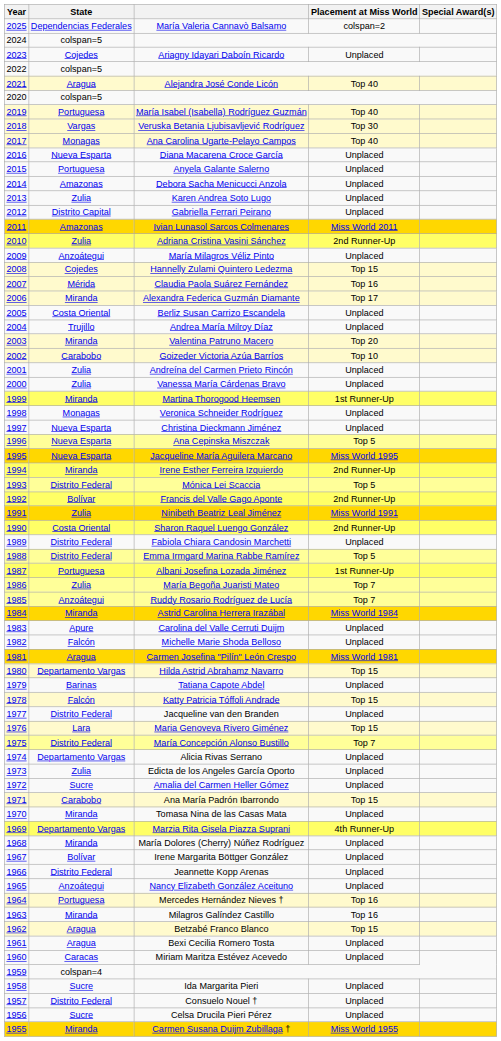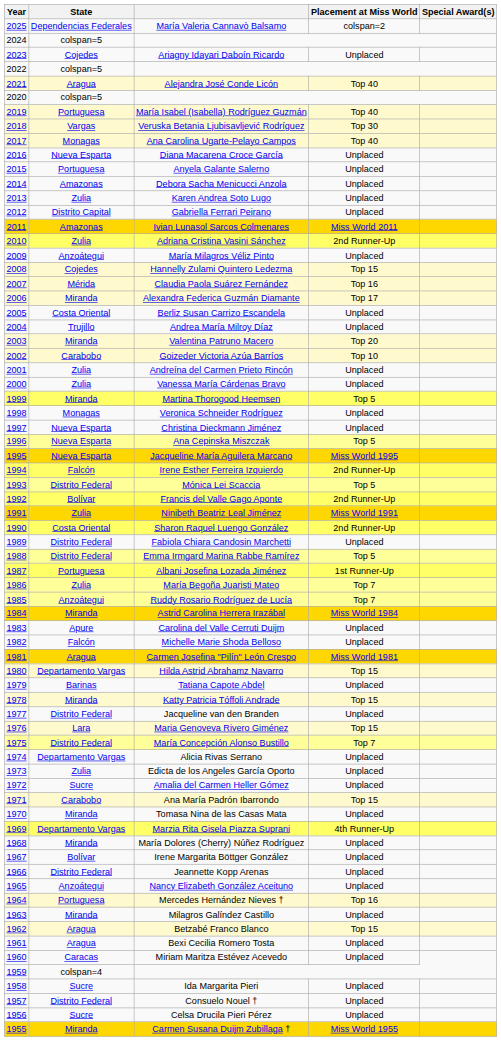Martina Thorogood Heemsen | Placement at Miss World: 1st Runner-Up -> Top 5
Irene Esther Ferreira Izquierdo | State: Miranda -> Falcón
Katty Patricia Tóffoli Andrade | State: Falcón -> Miranda
Milagros Galíndez Castillo | Placement at Miss World: Top 16 -> Unplaced
